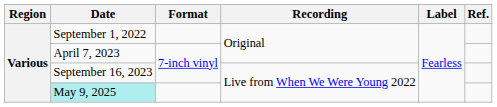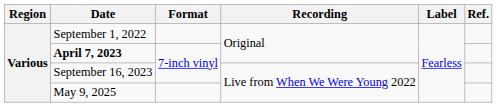April 7, 2023 | Date: normal -> bold
May 9, 2025 | Date: paleturquoise background -> no background
